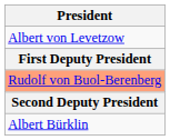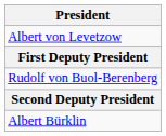row 4 | column 1: lightsalmon background -> no background
